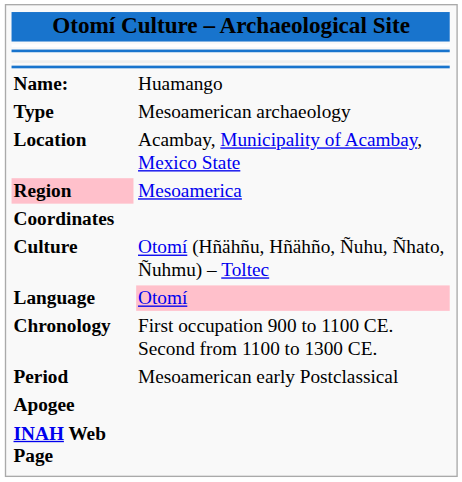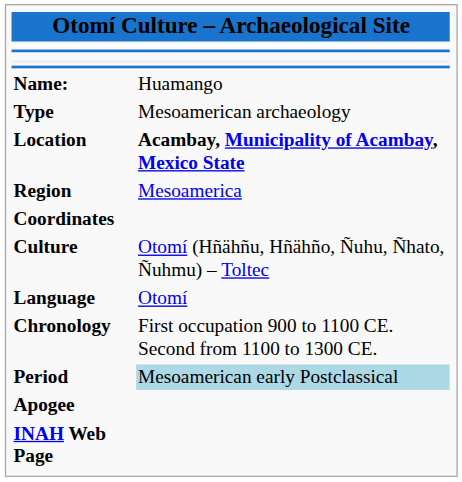Location | column 2: normal -> bold
Region | column 1: pink background -> no background
Language | column 2: pink background -> no background
Period | column 2: no background -> lightblue background
